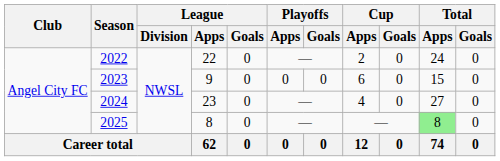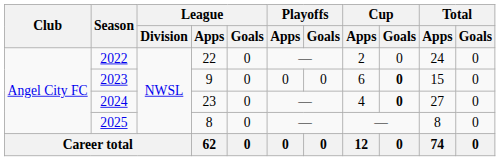2023 | Cup / Goals: normal -> bold
2024 | Cup / Goals: normal -> bold
2025 | Total / Apps: lightgreen background -> no background
